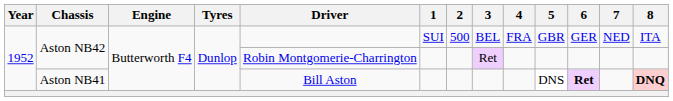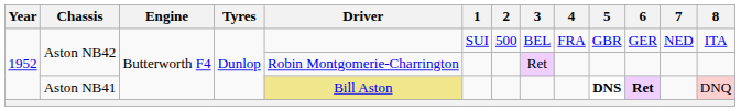Aston NB41 | Driver: no background -> khaki background
Aston NB41 | 5: normal -> bold
Aston NB41 | 8: bold -> normal
